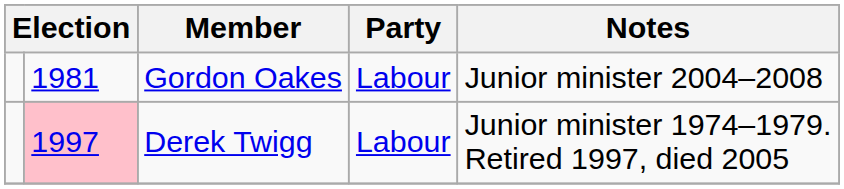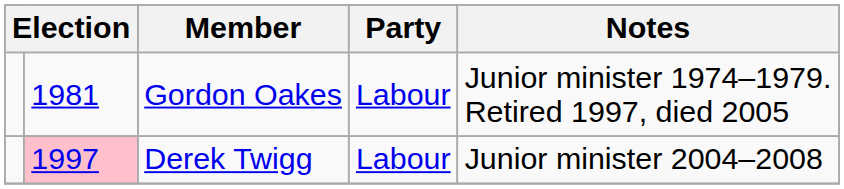Gordon Oakes | Notes: Junior minister 2004–2008 -> Junior minister 1974–1979. Retired 1997, died 2005
Derek Twigg | Notes: Junior minister 1974–1979. Retired 1997, died 2005 -> Junior minister 2004–2008
